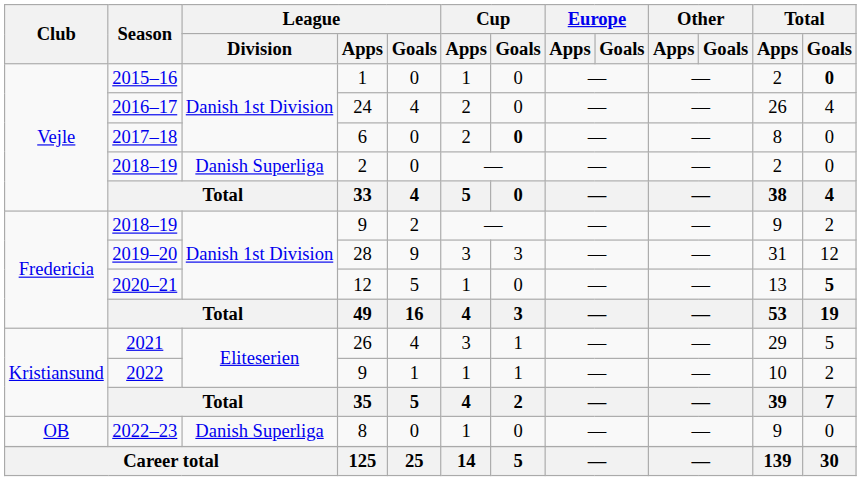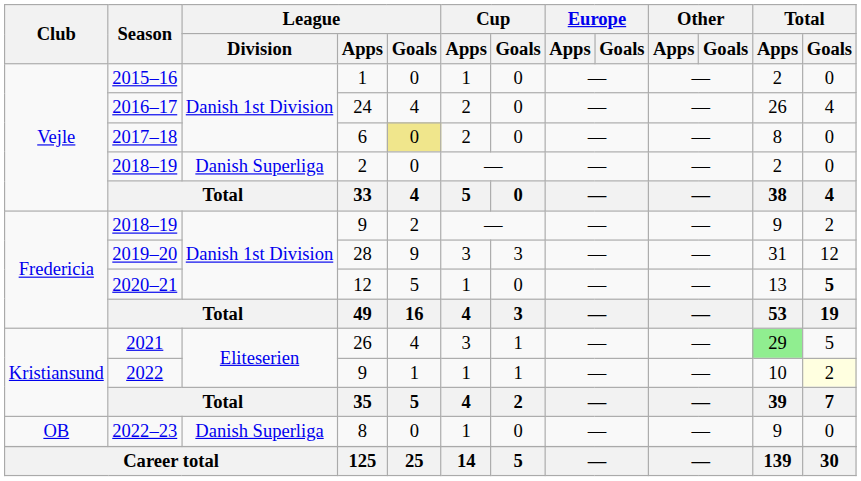2015–16 | Total / Goals: bold -> normal
2017–18 | League / Goals: no background -> khaki background
2017–18 | Cup / Goals: bold -> normal
2021 | Total / Apps: no background -> lightgreen background
2022 | Total / Goals: no background -> lightyellow background
